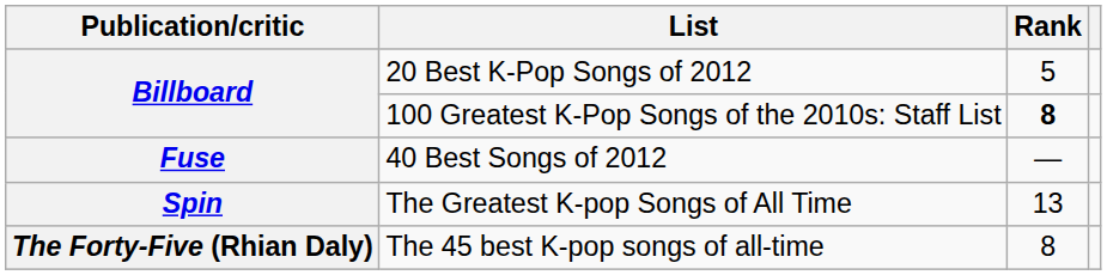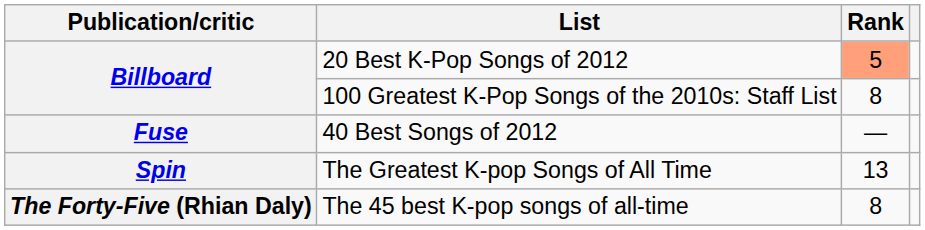20 Best K-Pop Songs of 2012 | Rank: no background -> lightsalmon background
100 Greatest K-Pop Songs of the 2010s: Staff List | Rank: bold -> normal
